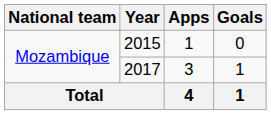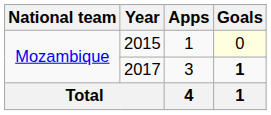2015 | Goals: no background -> lightyellow background
2017 | Goals: normal -> bold
